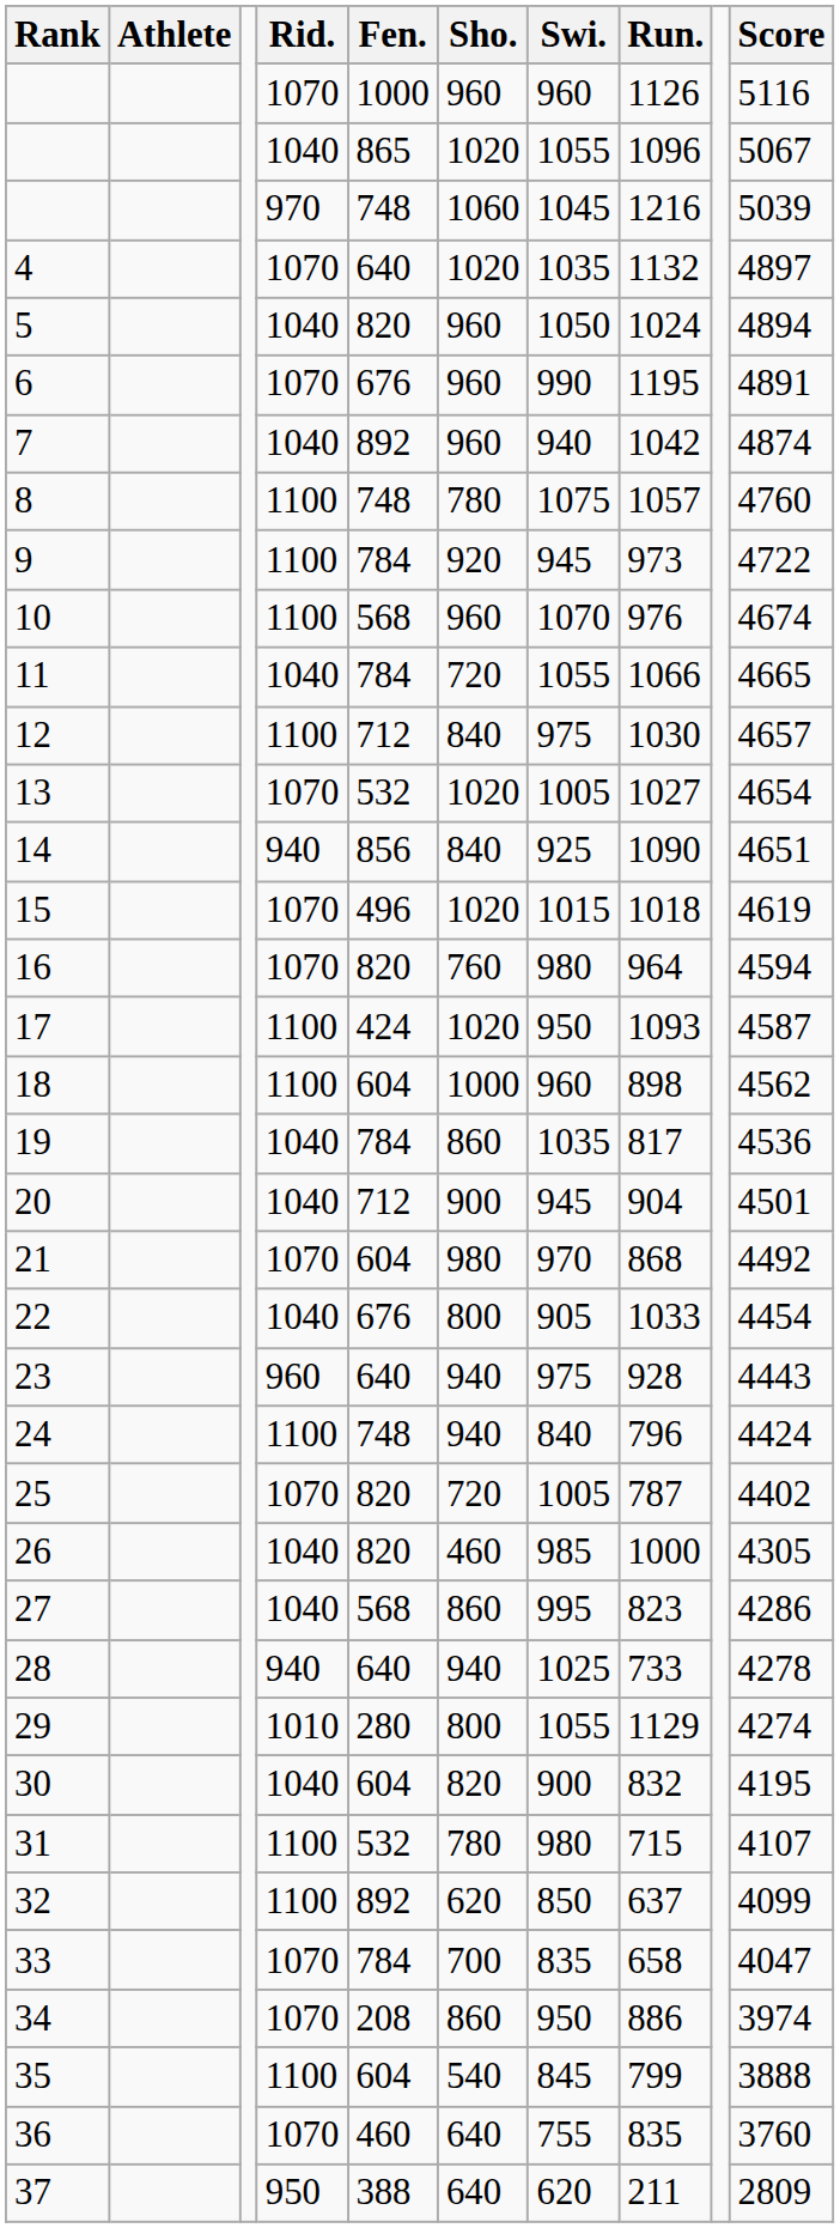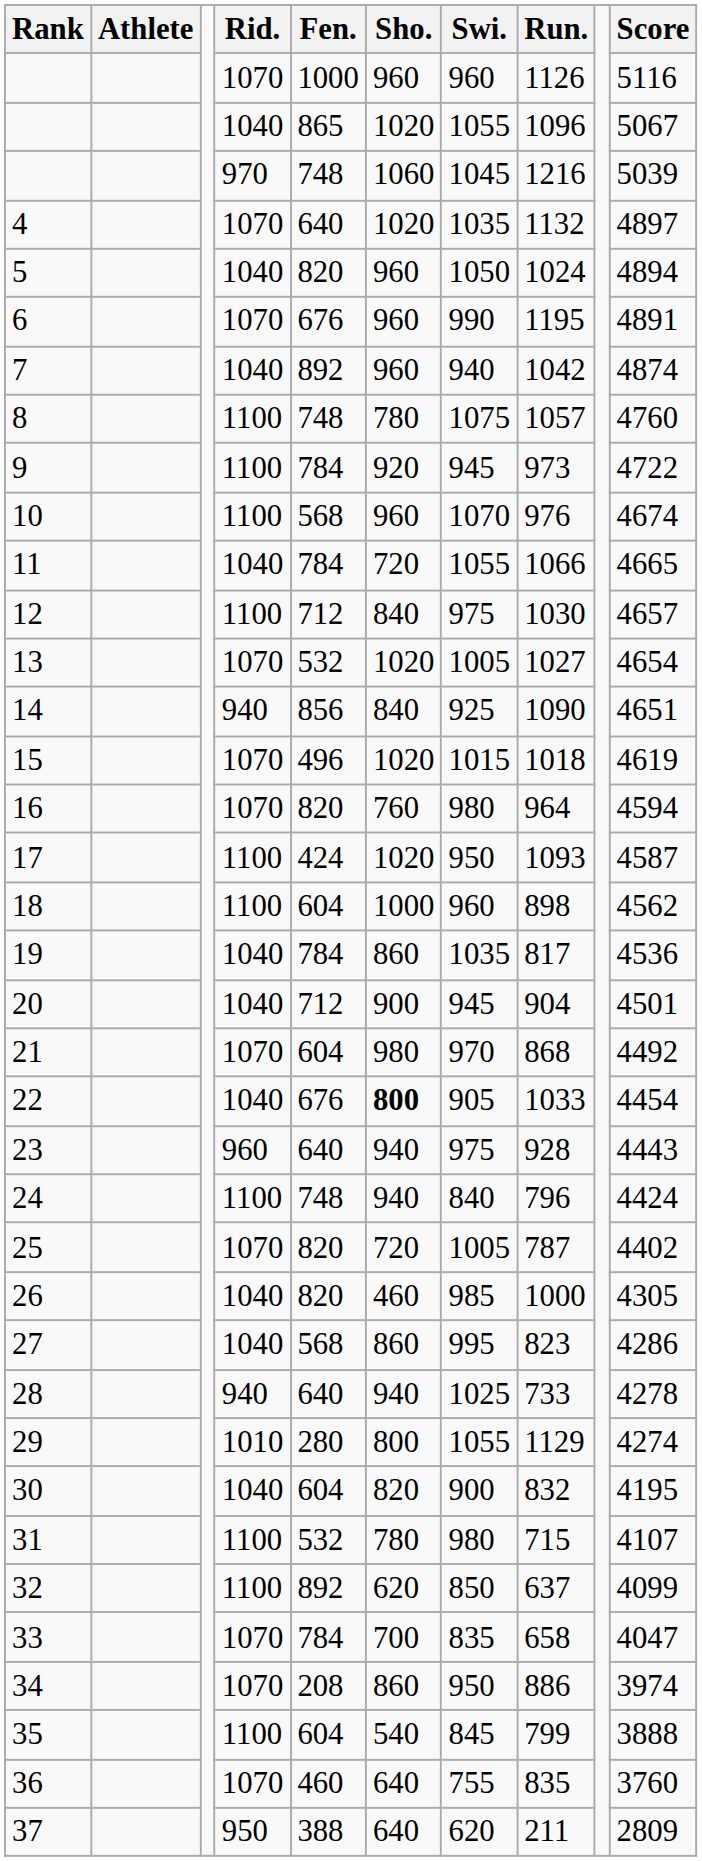22 | Sho.: normal -> bold
